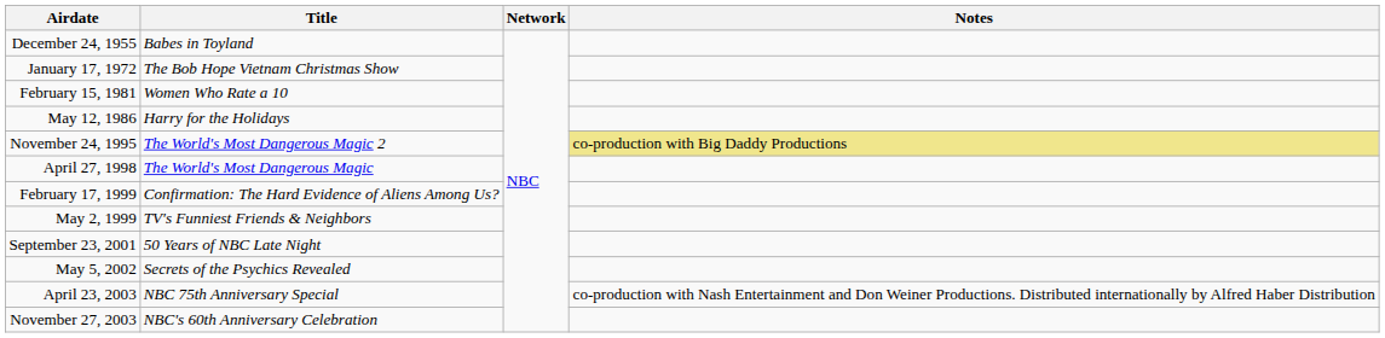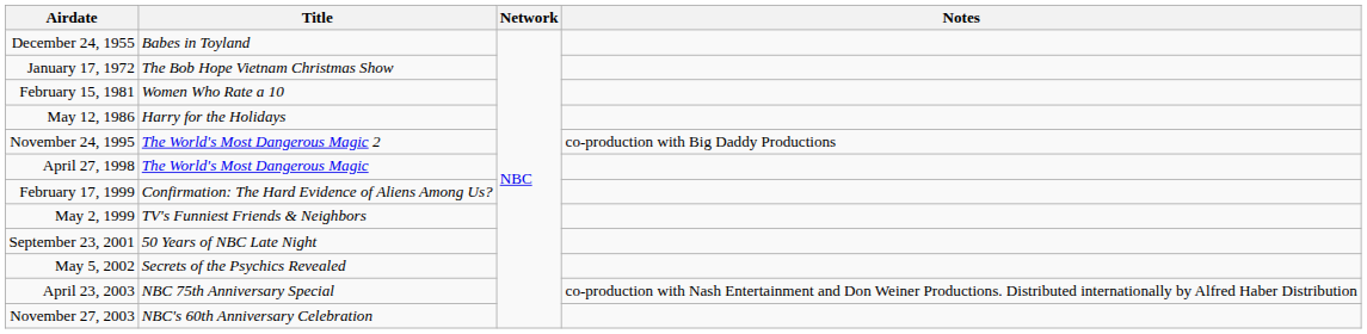November 24, 1995 | Notes: khaki background -> no background
